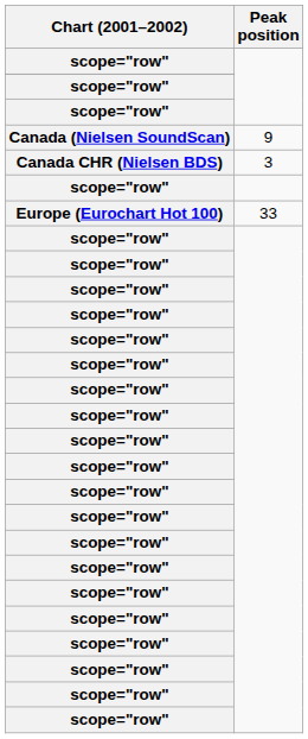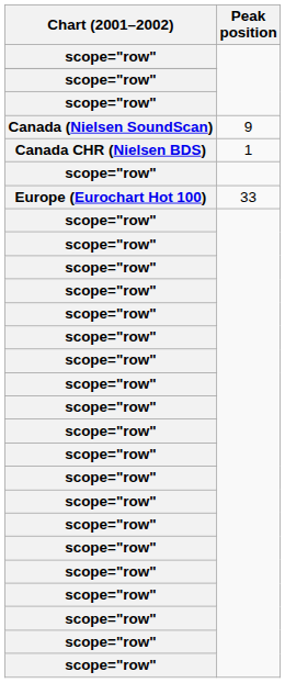Canada CHR (Nielsen BDS) | Peak position: 3 -> 1
